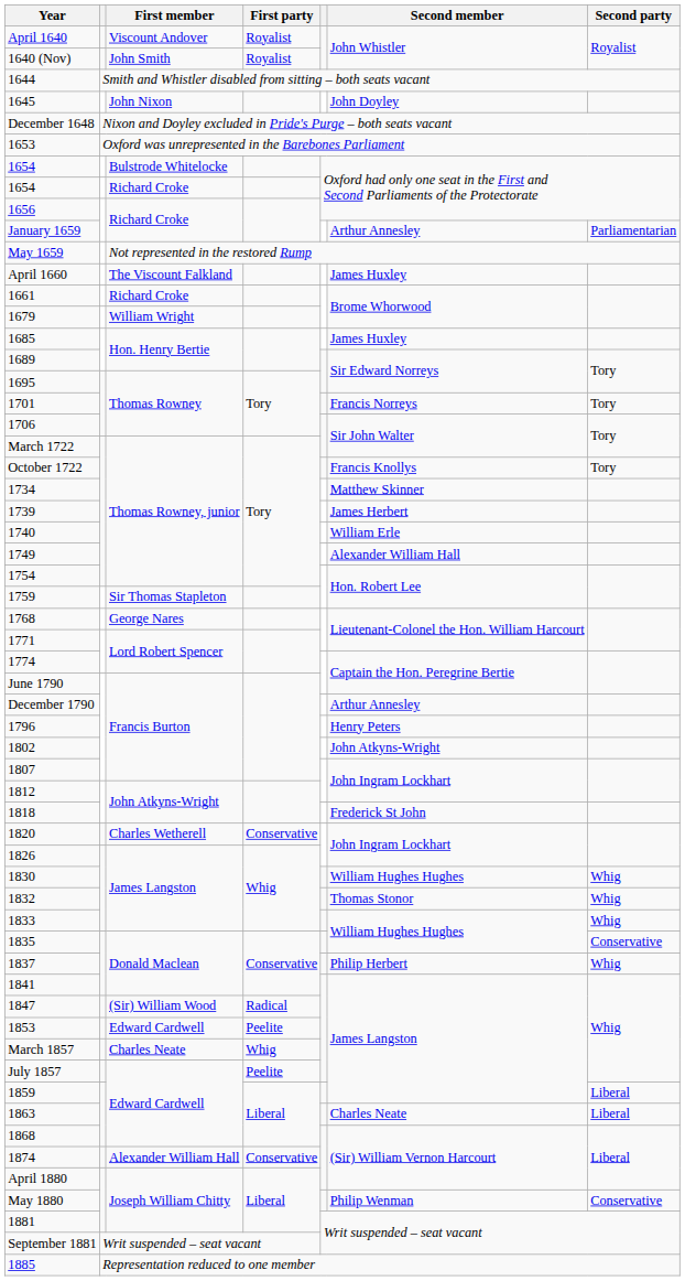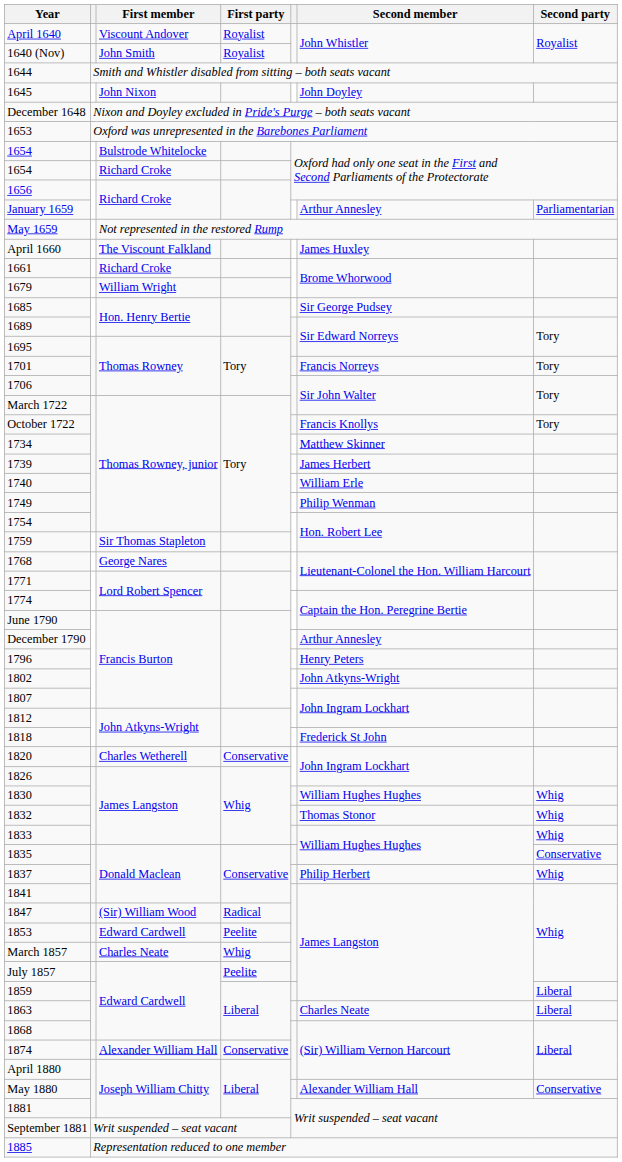1685 | Second member: James Huxley -> Sir George Pudsey
1749 | Second member: Alexander William Hall -> Philip Wenman
May 1880 | Second member: Philip Wenman -> Alexander William Hall
